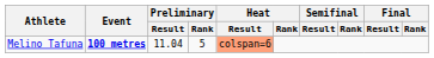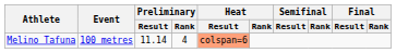Melino Tafuna | Event: bold -> normal
Melino Tafuna | Preliminary / Result: 11.04 -> 11.14
Melino Tafuna | Preliminary / Rank: 5 -> 4
